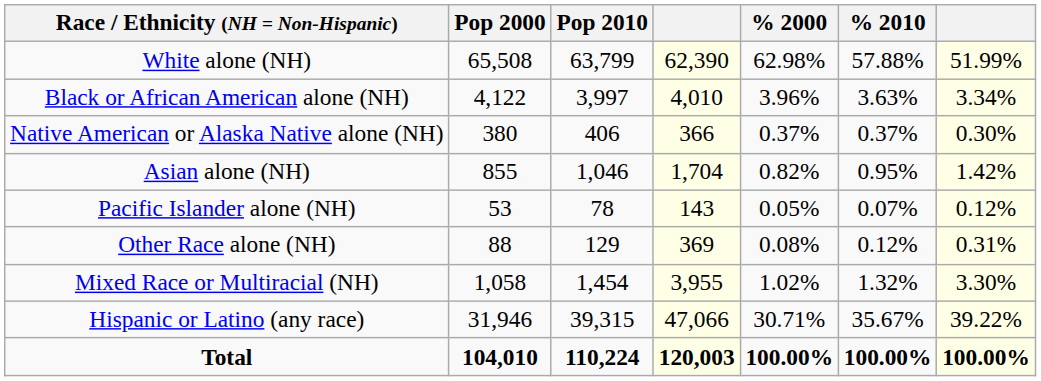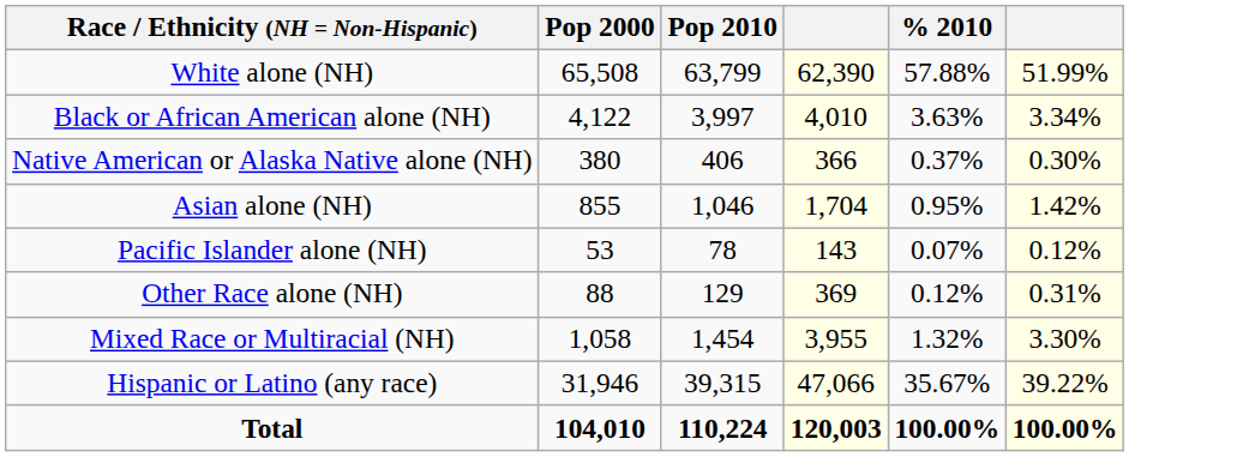- column: % 2000 | 62.98% | 3.96% | 0.37% | 0.82% | 0.05% | 0.08% | 1.02% | 30.71% | 100.00%
